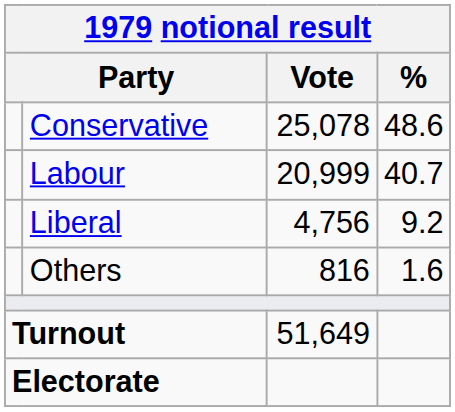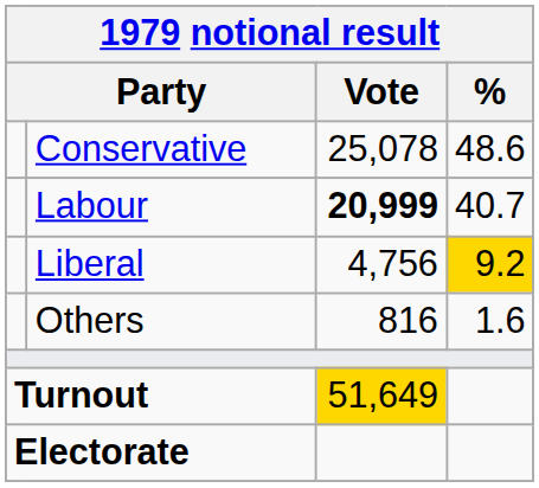Labour | Vote: normal -> bold
Liberal | %: no background -> gold background
Turnout | Vote: no background -> gold background
